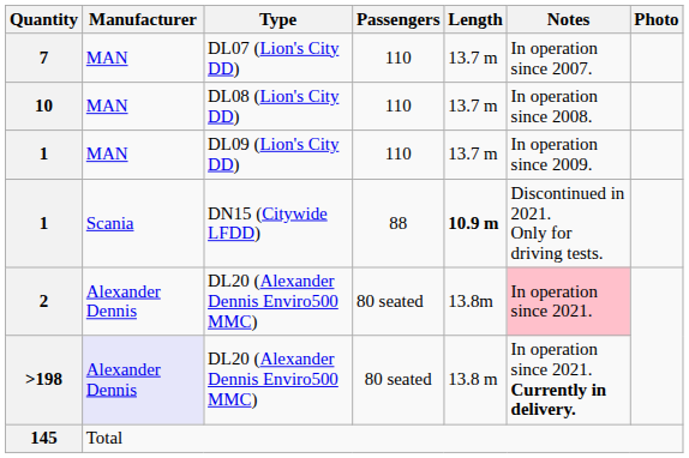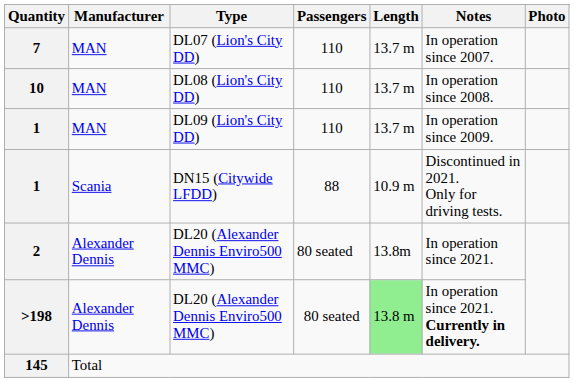1 / DN15 (Citywide LFDD) | Length: bold -> normal
2 | Notes: pink background -> no background
>198 | Manufacturer: lavender background -> no background
>198 | Length: no background -> lightgreen background
